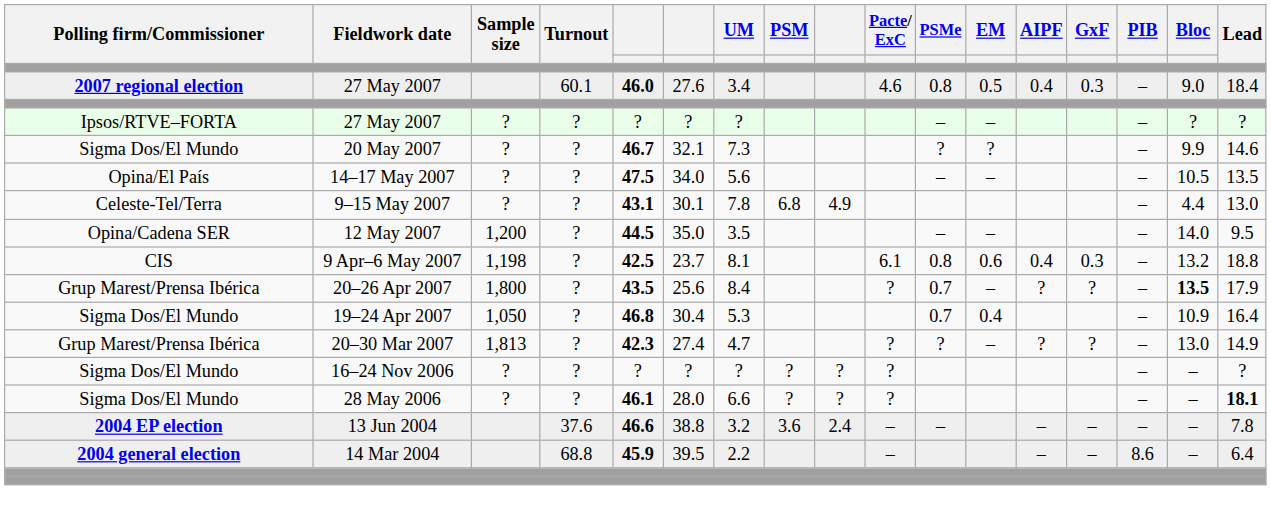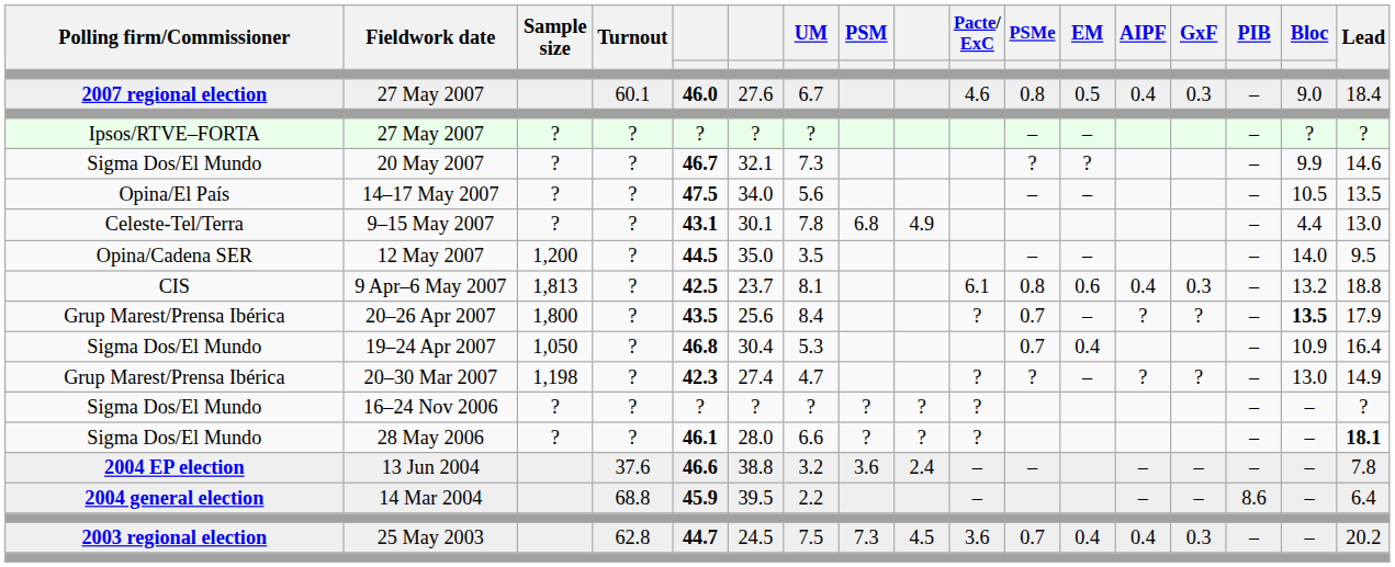2007 regional election / 27 May 2007 | UM: 3.4 -> 6.7
9 Apr–6 May 2007 | Sample size: 1,198 -> 1,813
20–30 Mar 2007 | Sample size: 1,813 -> 1,198
+ row: 2003 regional election | 25 May 2003 | 62.8 | 44.7 | 24.5 | 7.5 | 7.3 | 4.5 | 3.6 | 0.7 | 0.4 | 0.4 | 0.3 | – | – | 20.2
